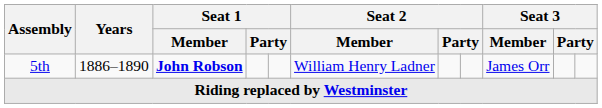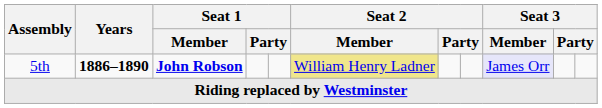5th | Years: normal -> bold
5th | Seat 2 / Member: no background -> khaki background
5th | Seat 3 / Member: no background -> lavender background
